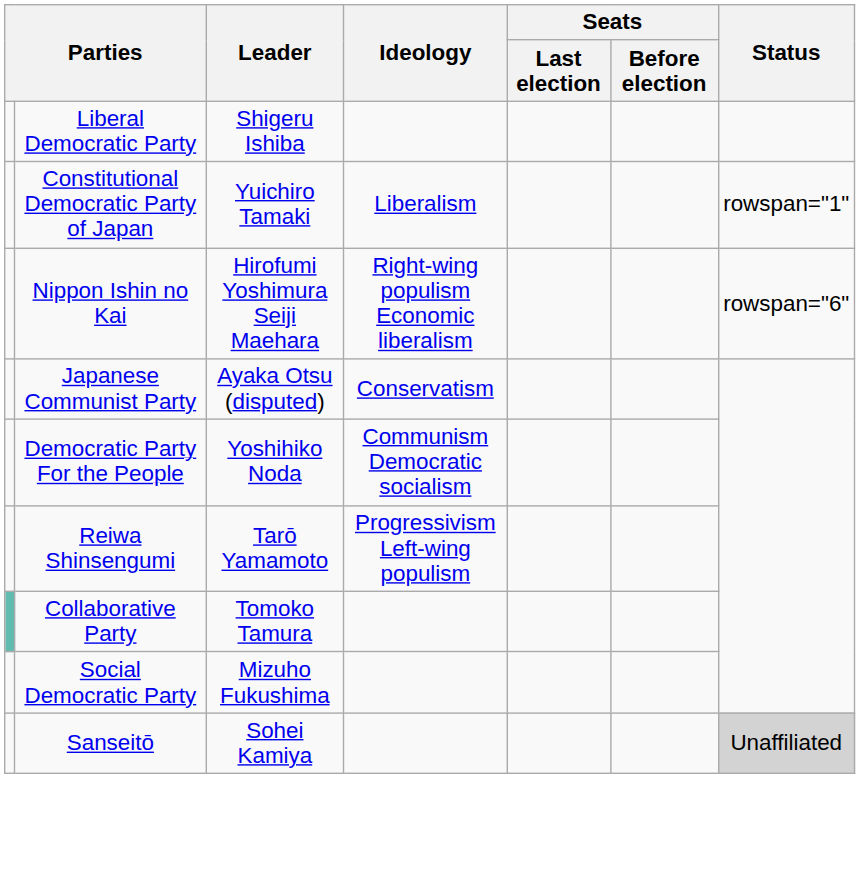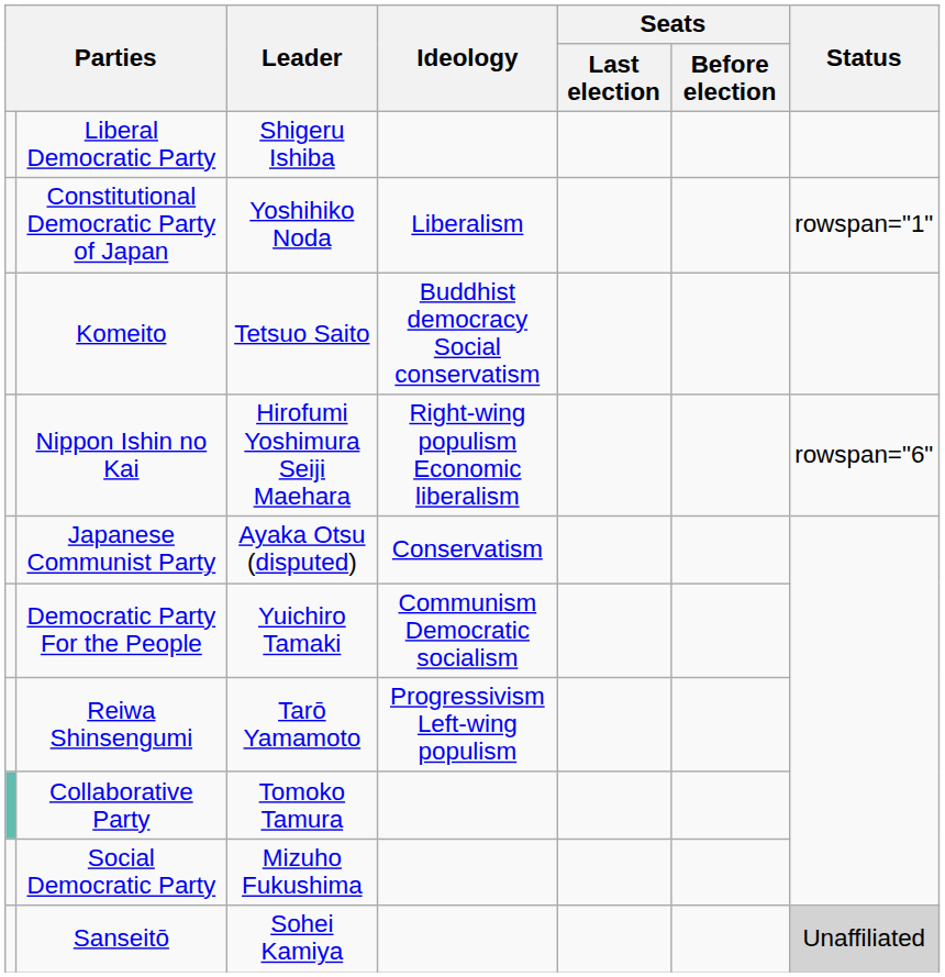Constitutional Democratic Party of Japan | Leader: Yuichiro Tamaki -> Yoshihiko Noda
+ row: Komeito | Tetsuo Saito | Buddhist democracy Social conservatism
Democratic Party For the People | Leader: Yoshihiko Noda -> Yuichiro Tamaki
